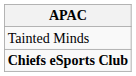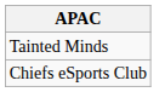row 3 | column 1: bold -> normal
